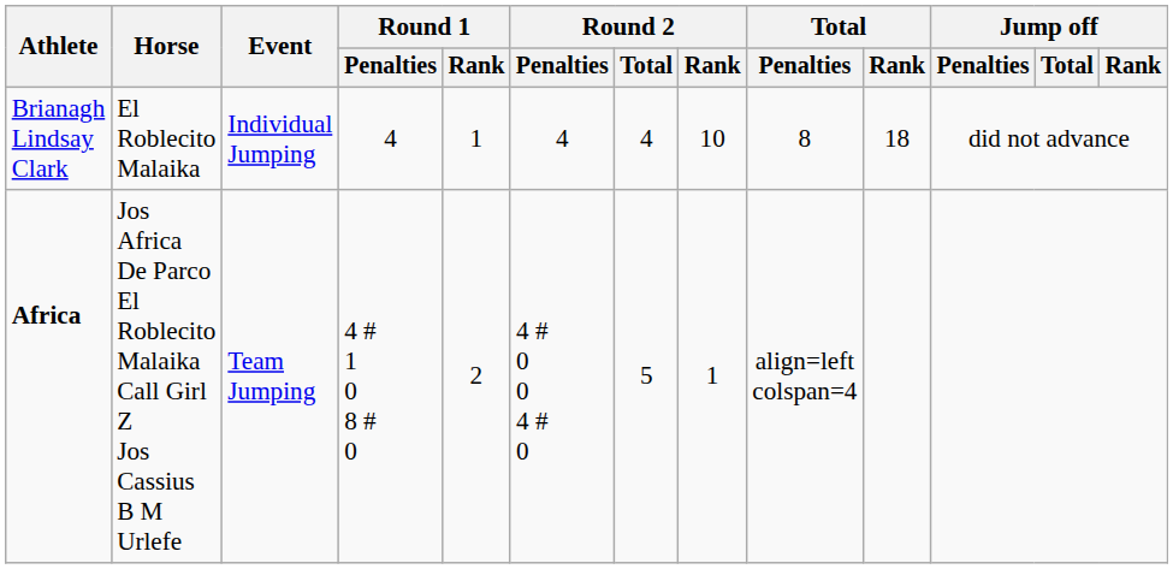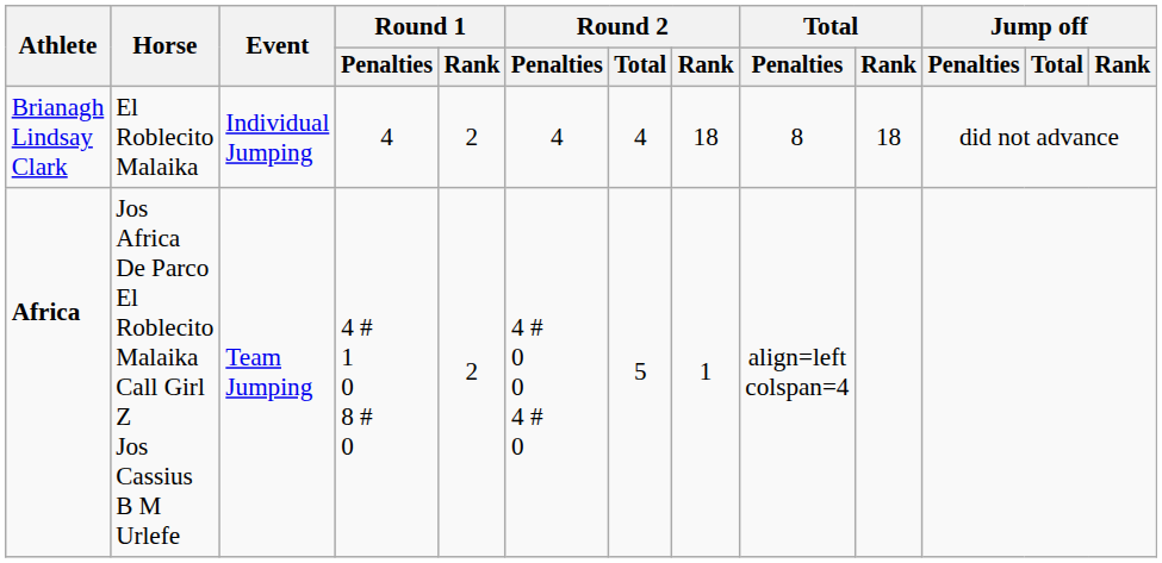Brianagh Lindsay Clark | Round 1 / Rank: 1 -> 2
Brianagh Lindsay Clark | Round 2 / Rank: 10 -> 18
